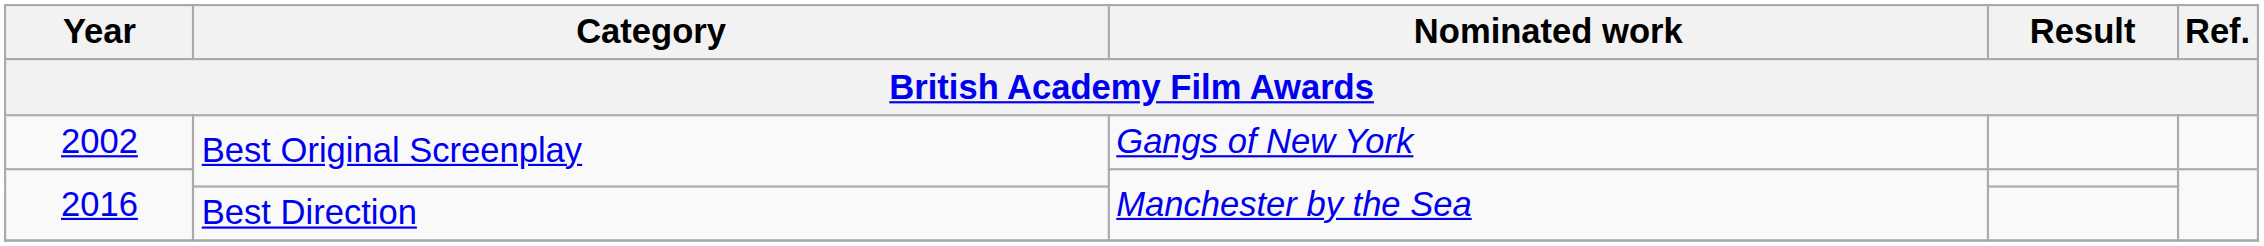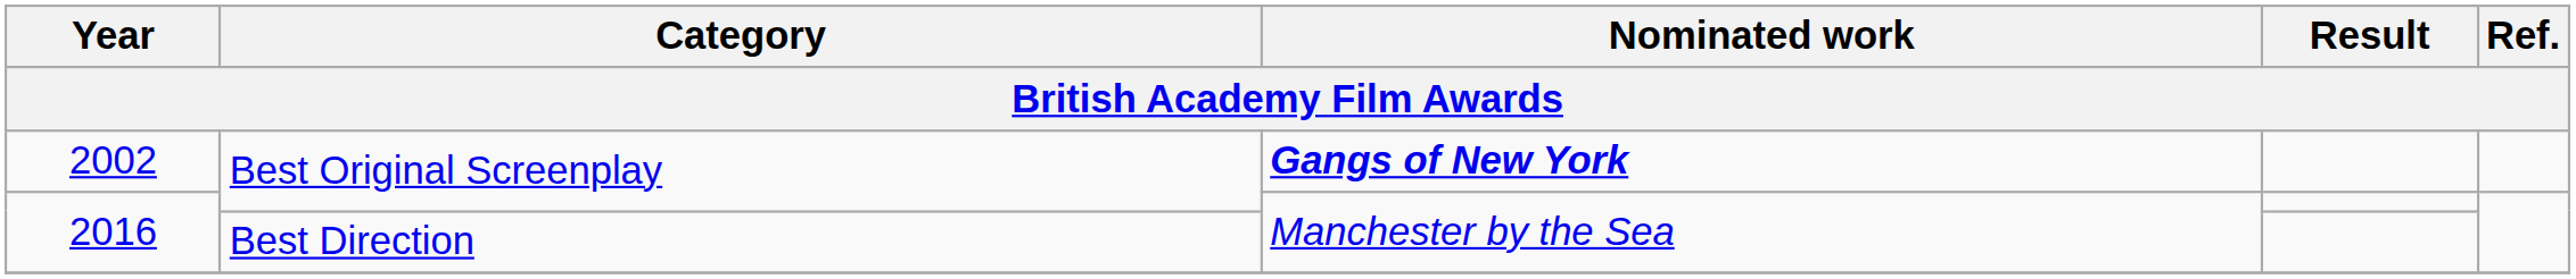2002 | Nominated work: normal -> bold
